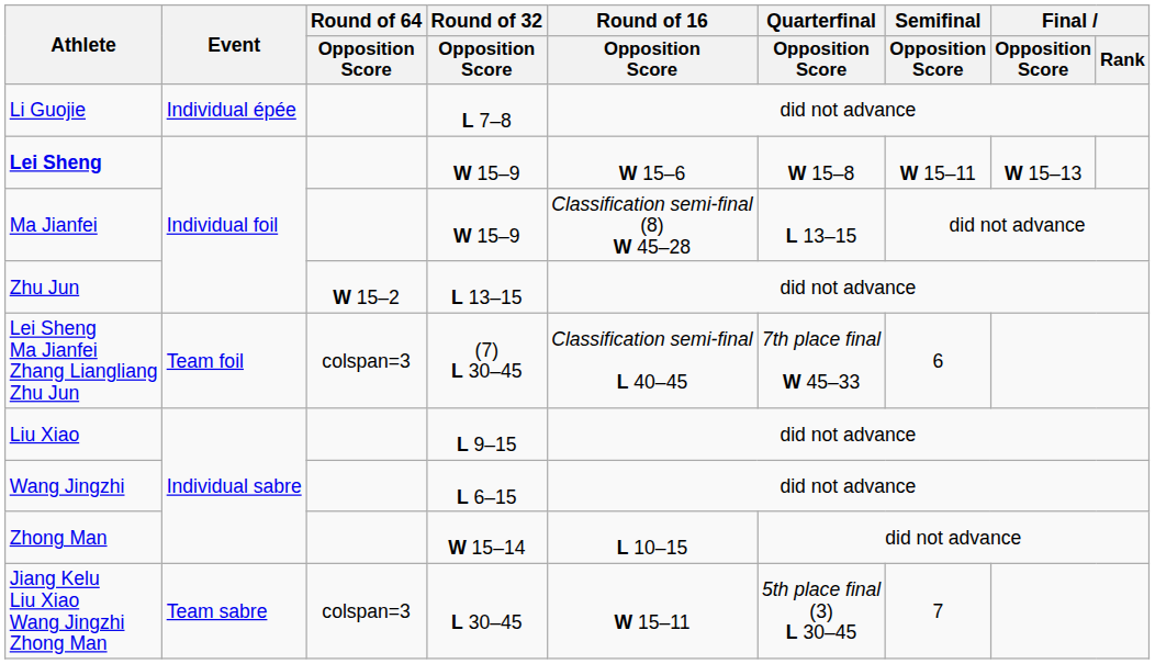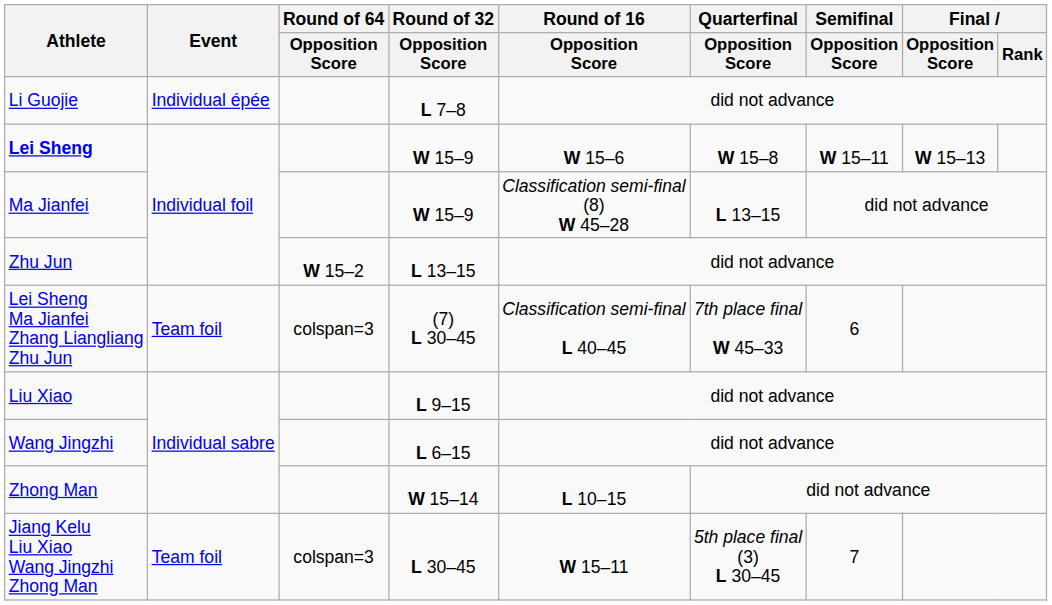Jiang Kelu Liu Xiao Wang Jingzhi Zhong Man | Event: Team sabre -> Team foil
